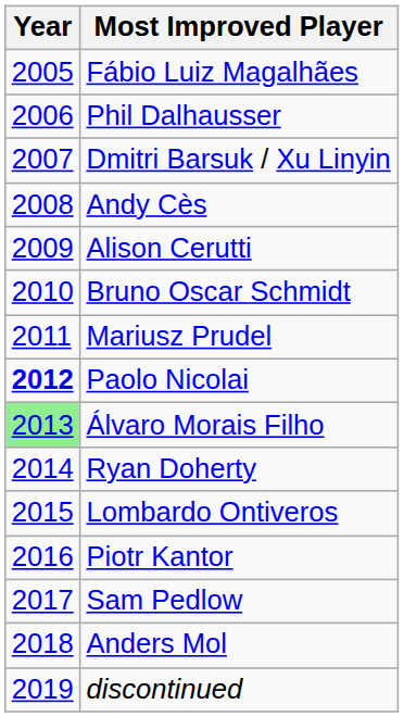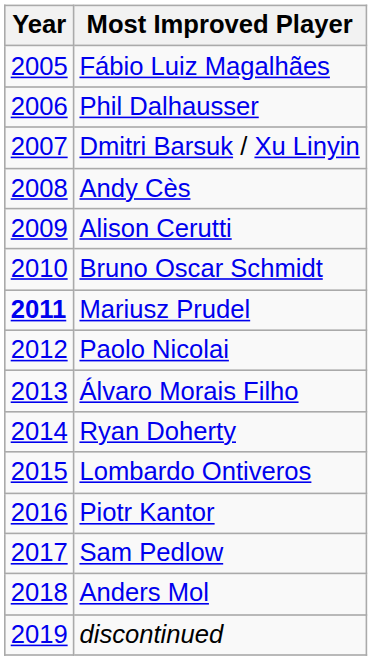Mariusz Prudel | Year: normal -> bold
Paolo Nicolai | Year: bold -> normal
Álvaro Morais Filho | Year: lightgreen background -> no background
